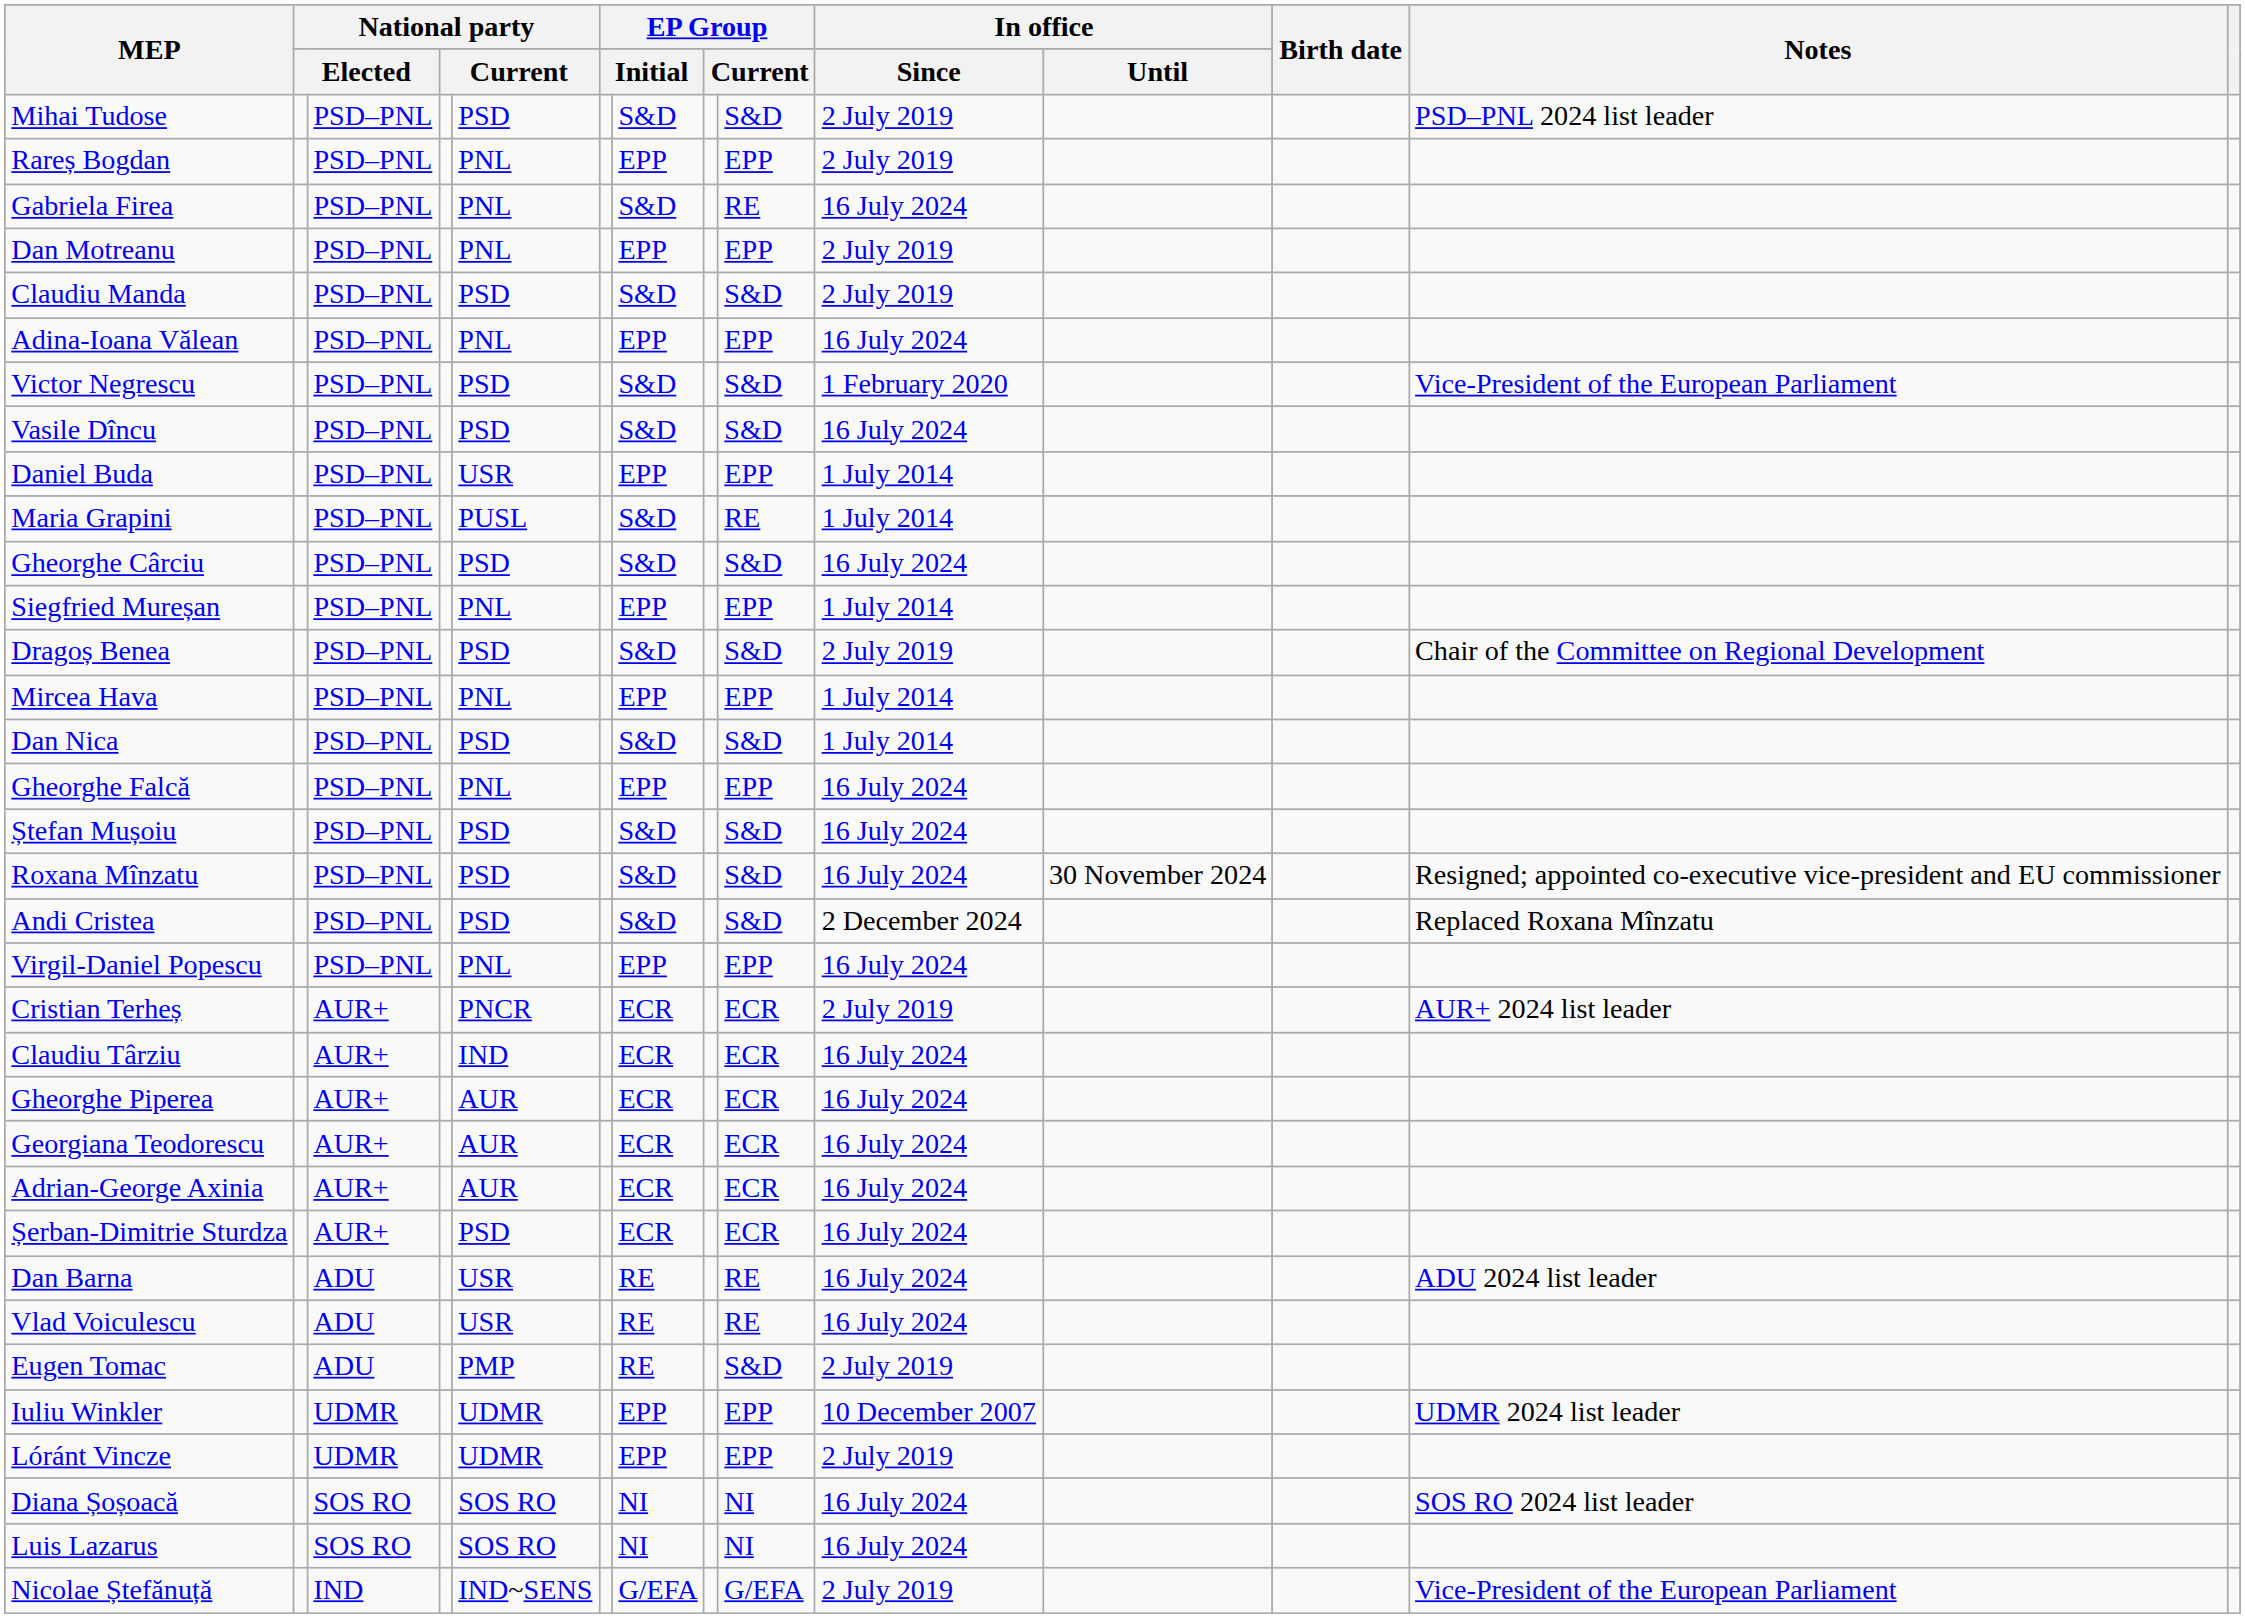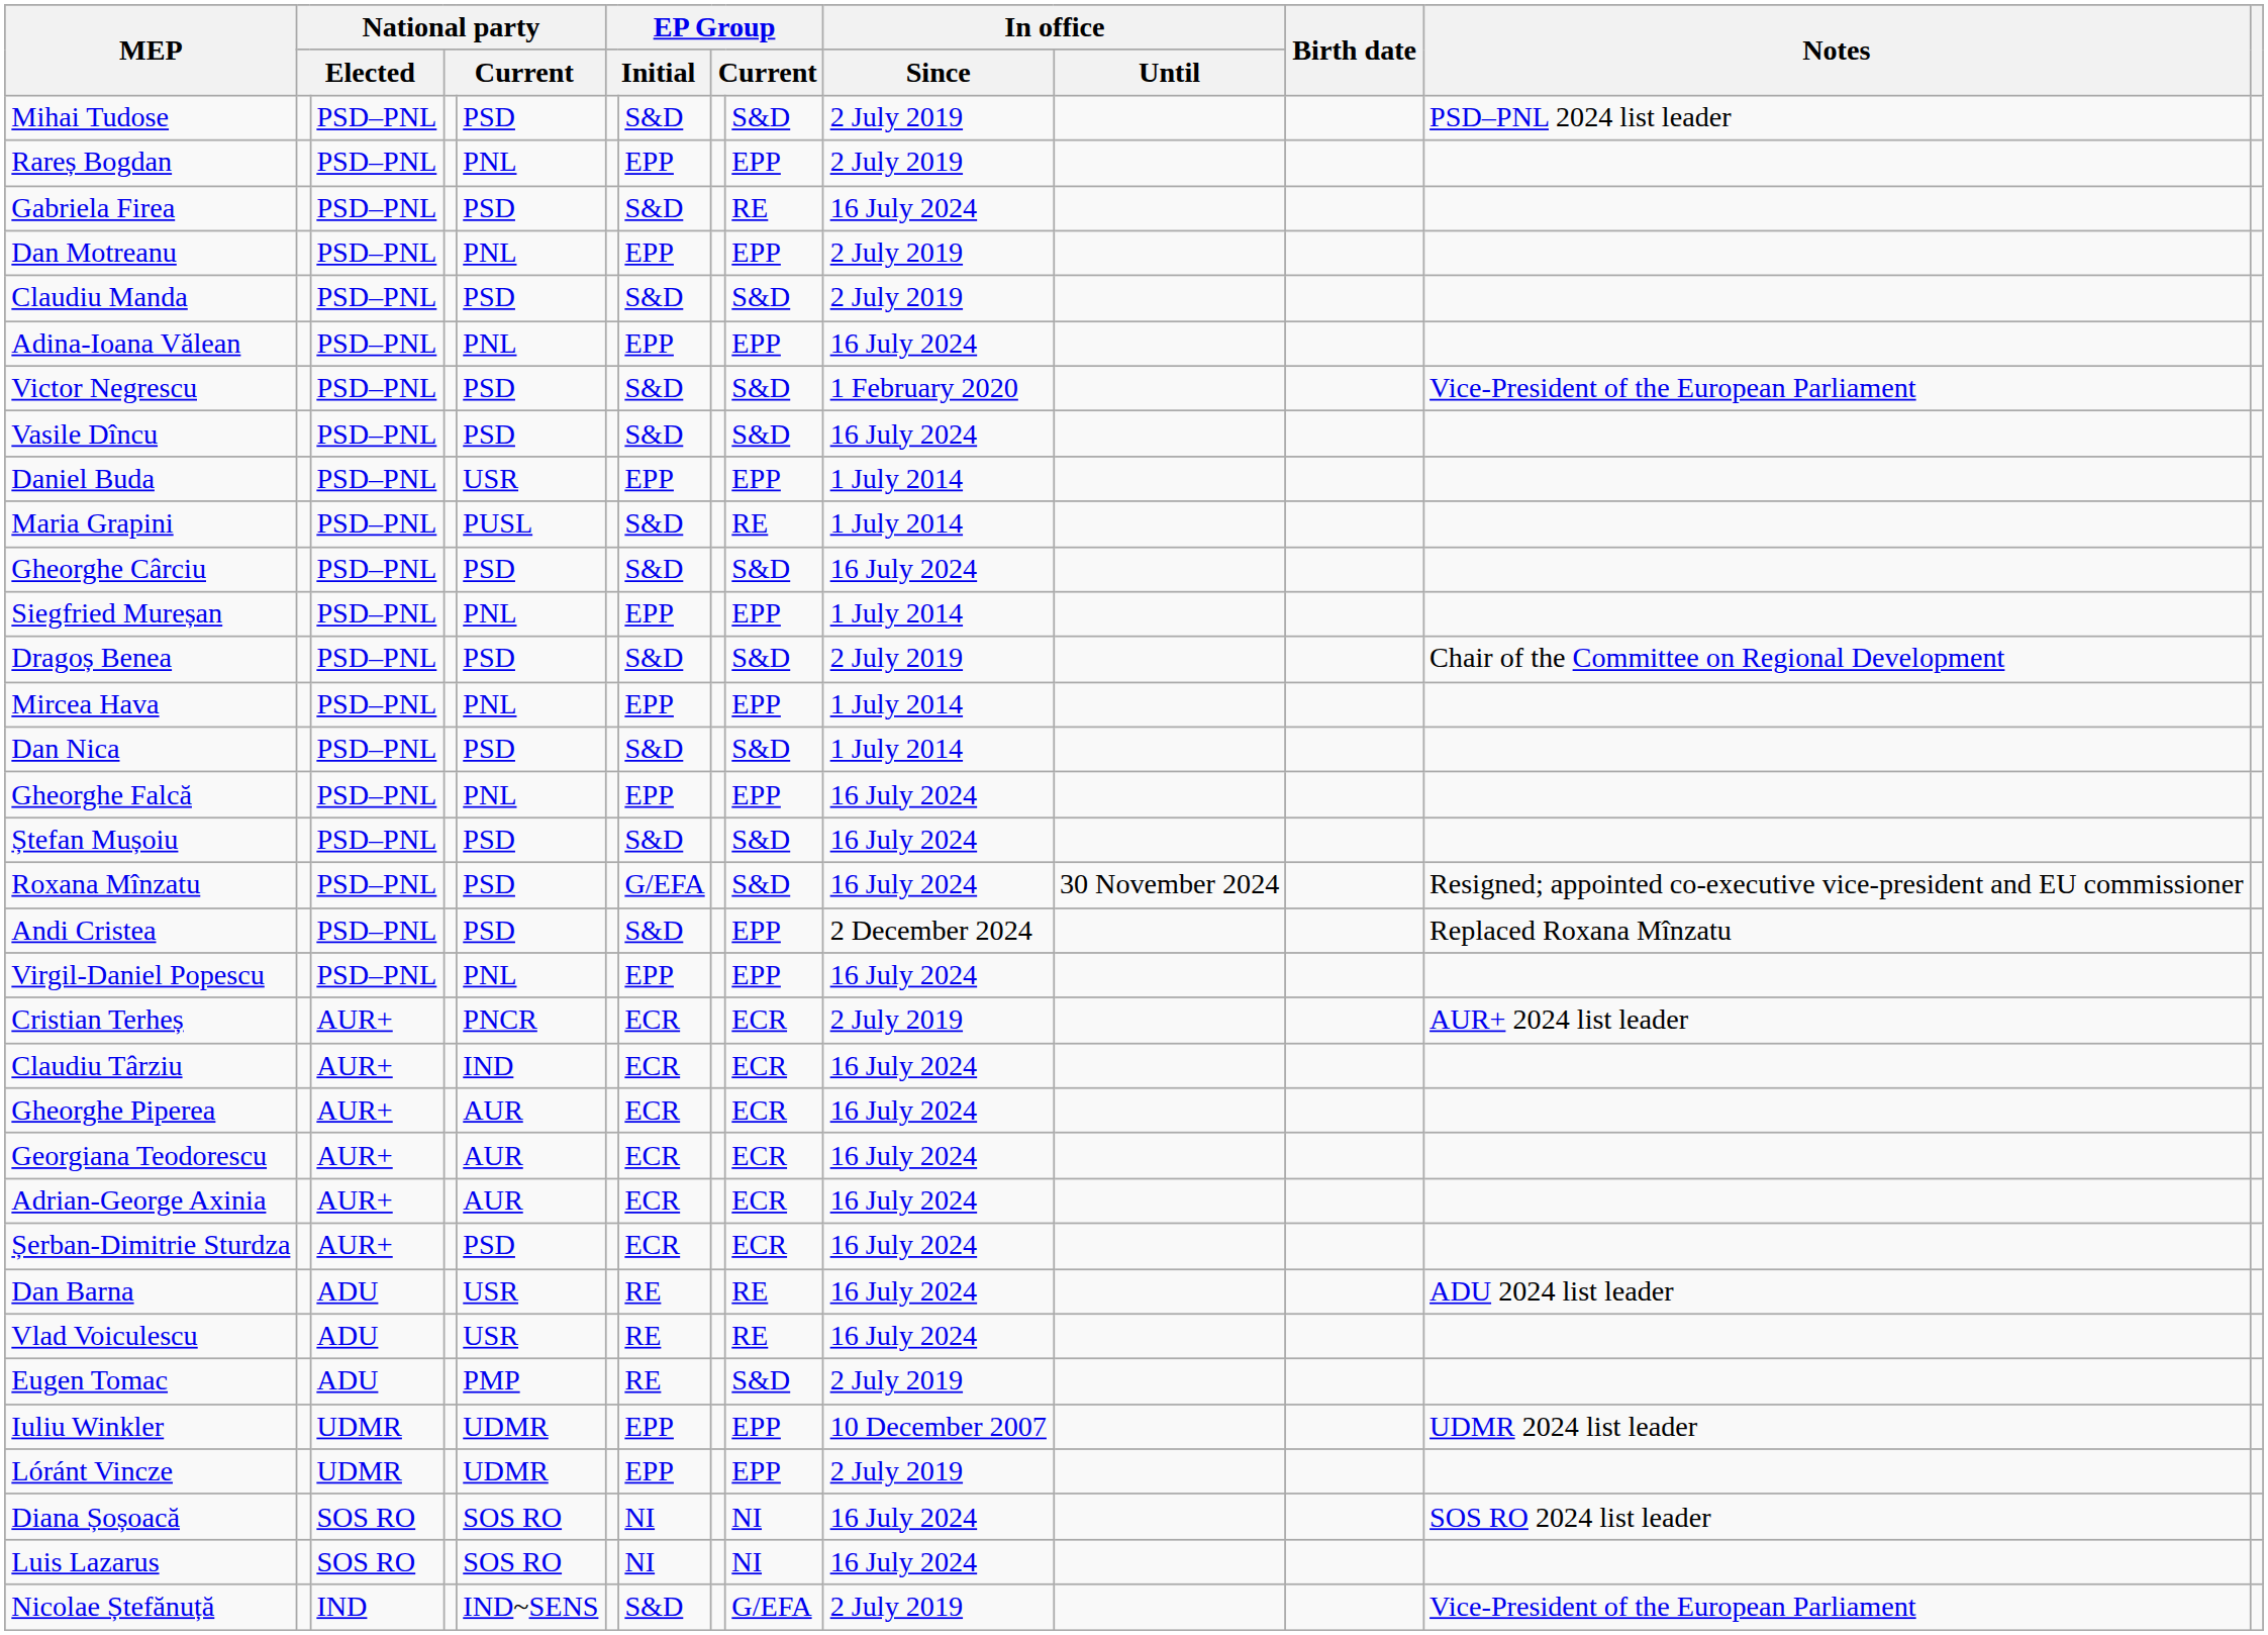Gabriela Firea | column 5: PNL -> PSD
Roxana Mînzatu | column 7: S&D -> G/EFA
Andi Cristea | column 9: S&D -> EPP
Nicolae Ștefănuță | column 7: G/EFA -> S&D
